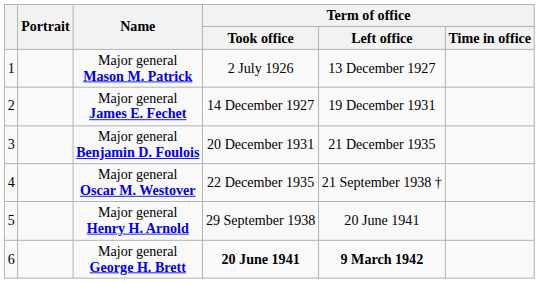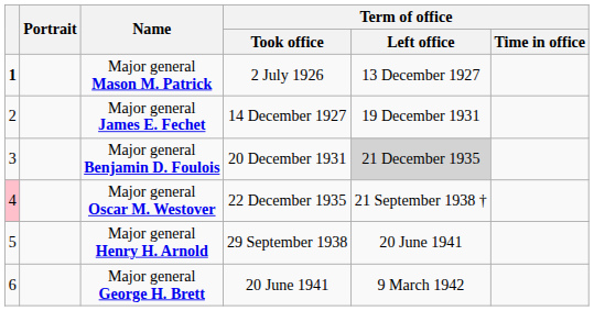Major general Mason M. Patrick | column 1: normal -> bold
Major general Benjamin D. Foulois | Term of office / Left office: no background -> lightgrey background
Major general Oscar M. Westover | column 1: no background -> pink background
Major general George H. Brett | Term of office / Took office: bold -> normal
Major general George H. Brett | Term of office / Left office: bold -> normal
